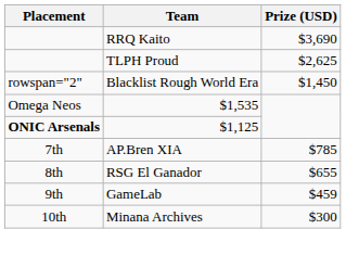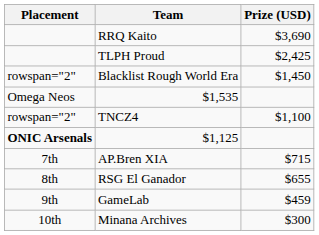TLPH Proud | Prize (USD): $2,625 -> $2,425
+ row: rowspan="2" | TNCZ4 | $1,100
AP.Bren XIA | Prize (USD): $785 -> $715
